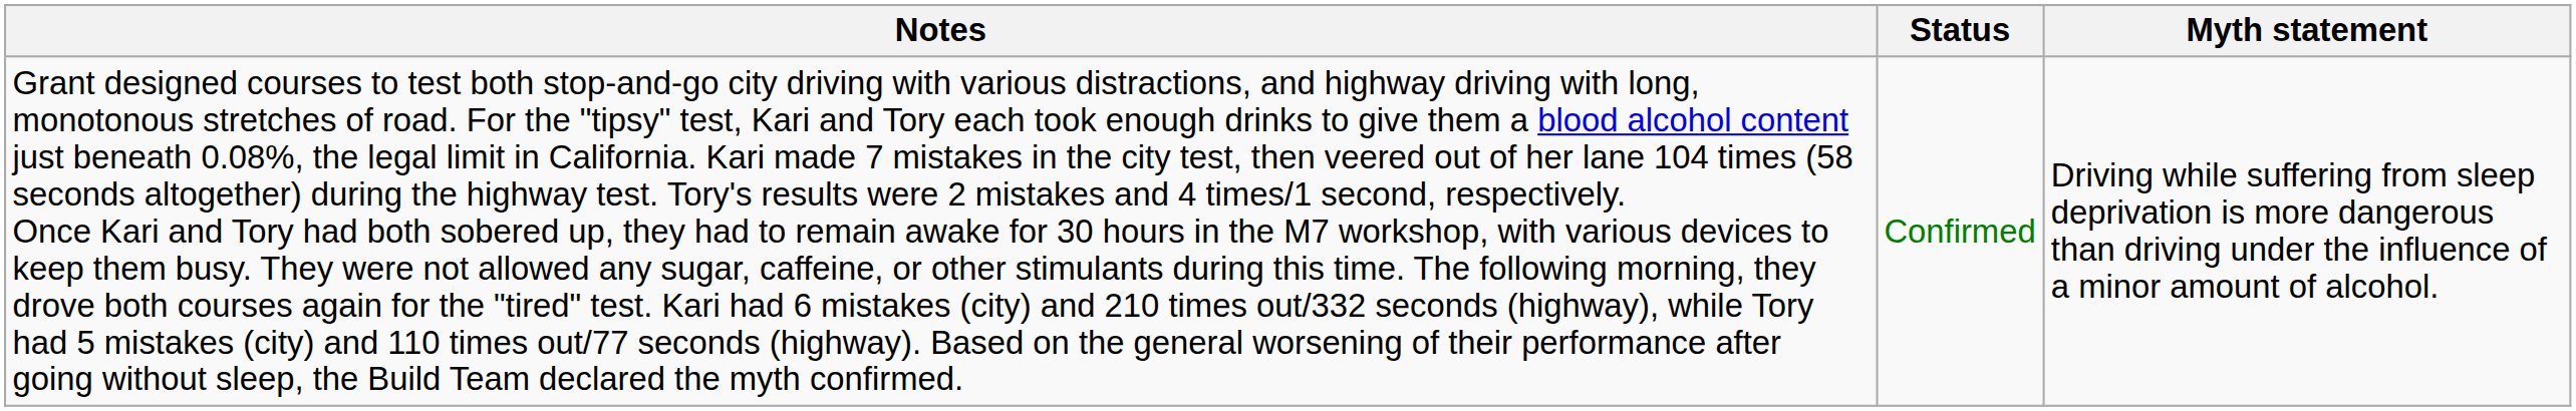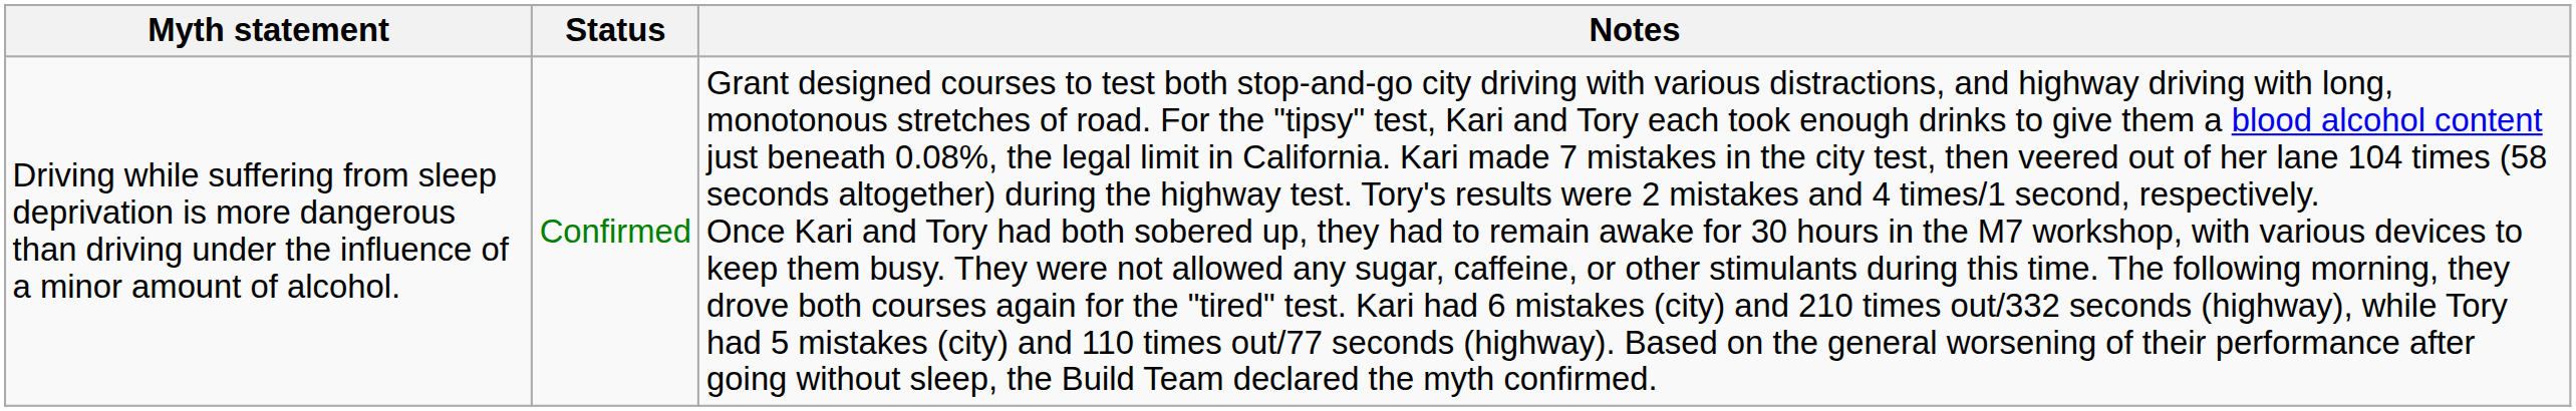columns swapped: Myth statement <-> Notes
